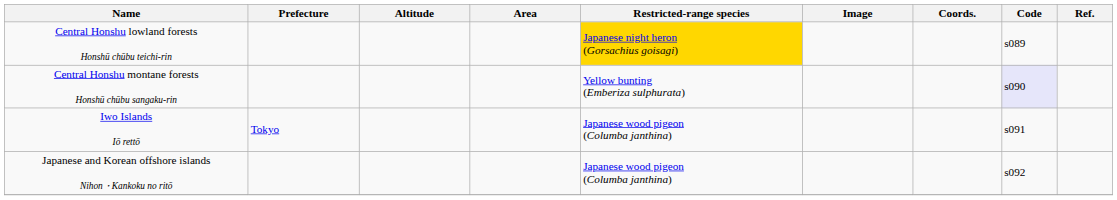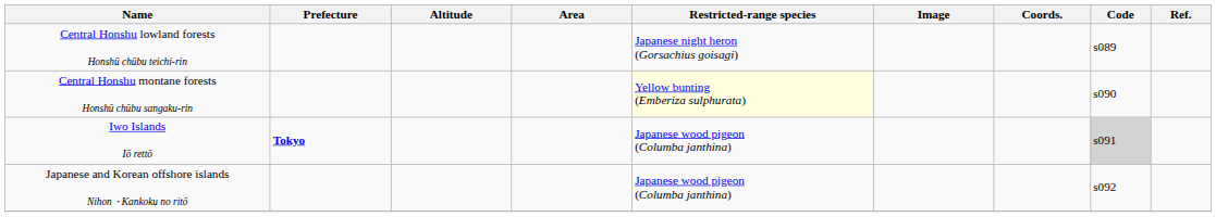Central Honshu lowland forests Honshū chūbu teichi-rin | Restricted-range species: gold background -> no background
Central Honshu montane forests Honshū chūbu sangaku-rin | Restricted-range species: no background -> lightyellow background
Central Honshu montane forests Honshū chūbu sangaku-rin | Code: lavender background -> no background
Iwo Islands Iō rettō | Prefecture: normal -> bold
Iwo Islands Iō rettō | Code: no background -> lightgrey background
